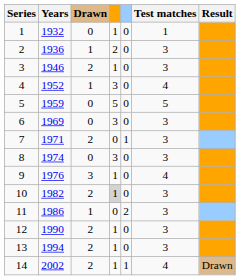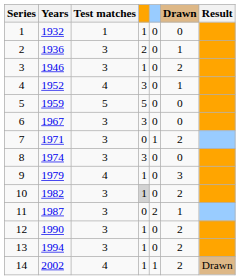columns swapped: Test matches <-> Drawn
6 | Years: 1969 -> 1967
9 | Years: 1976 -> 1979
11 | Years: 1986 -> 1987
